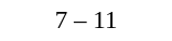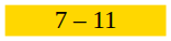row 1 | column 1: no background -> gold background
